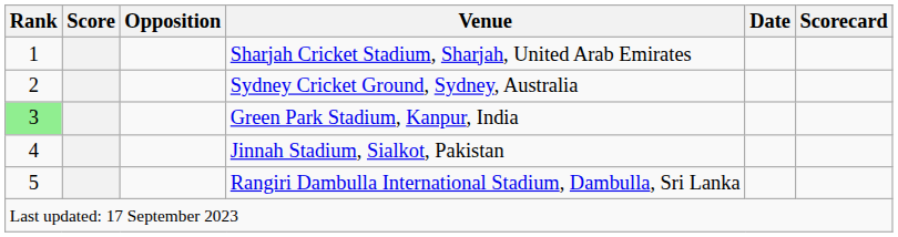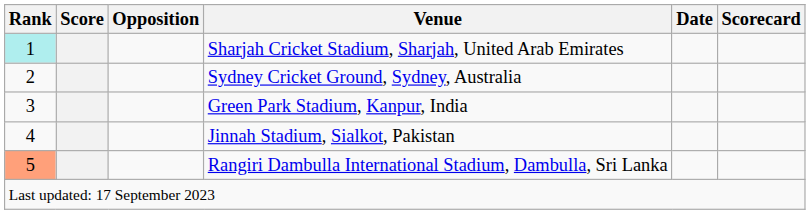Sharjah Cricket Stadium, Sharjah, United Arab Emirates | Rank: no background -> paleturquoise background
Green Park Stadium, Kanpur, India | Rank: lightgreen background -> no background
Rangiri Dambulla International Stadium, Dambulla, Sri Lanka | Rank: no background -> lightsalmon background
